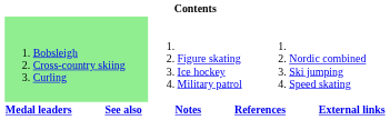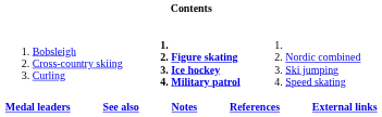Bobsleigh Cross-country skiing Curling | column 1: lightgreen background -> no background
Bobsleigh Cross-country skiing Curling | column 2: normal -> bold
